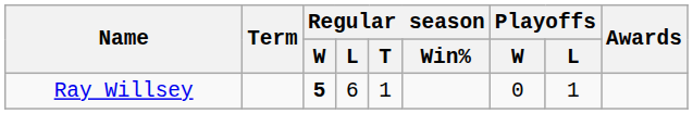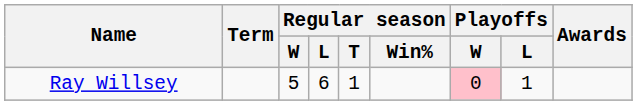Ray Willsey | Regular season / W: bold -> normal
Ray Willsey | Playoffs / W: no background -> pink background
